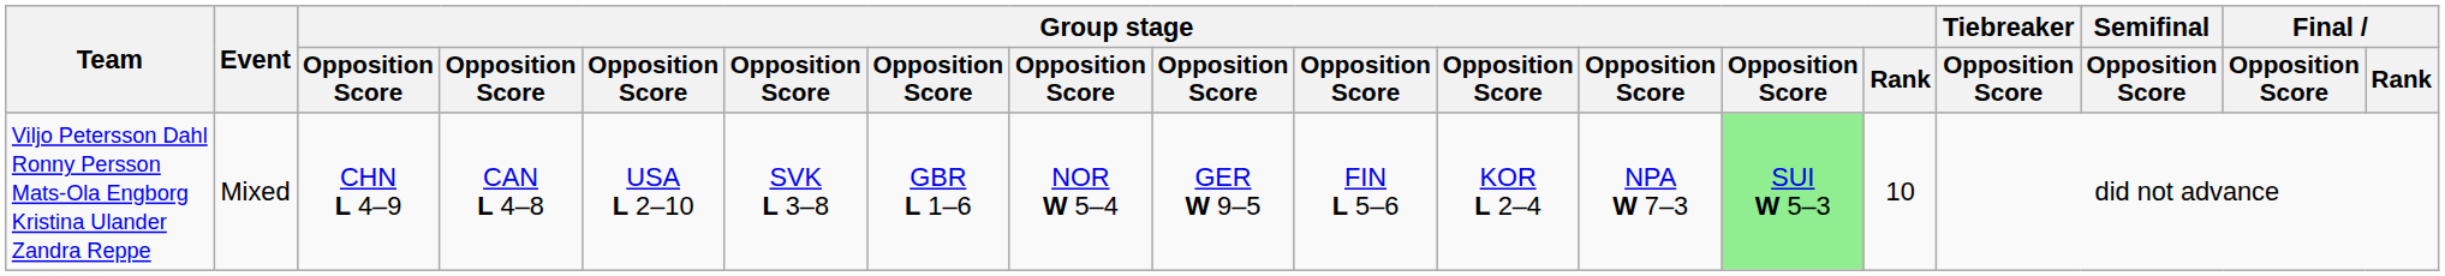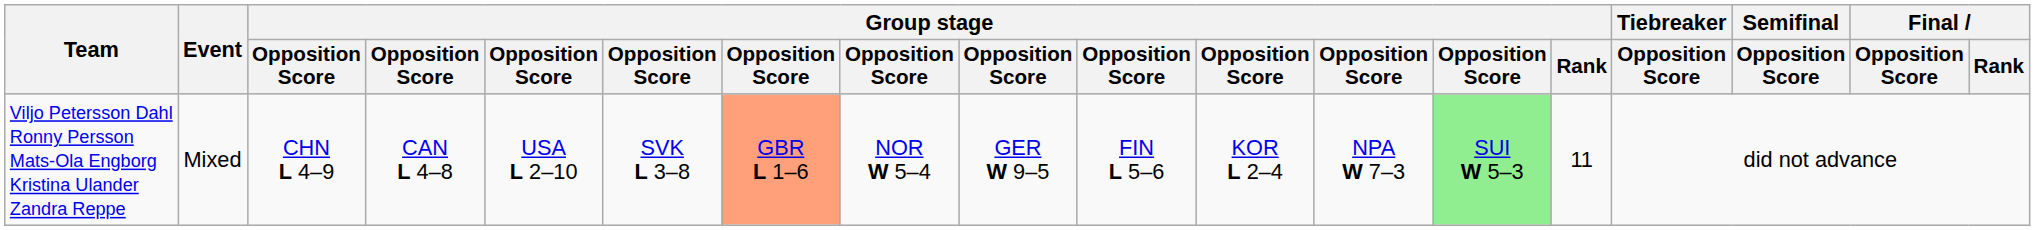row 3 | column 7: no background -> lightsalmon background
row 3 | Group stage / Rank: 10 -> 11
